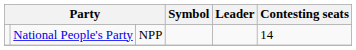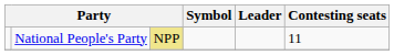National People's Party | column 3: no background -> khaki background
National People's Party | Contesting seats: 14 -> 11
